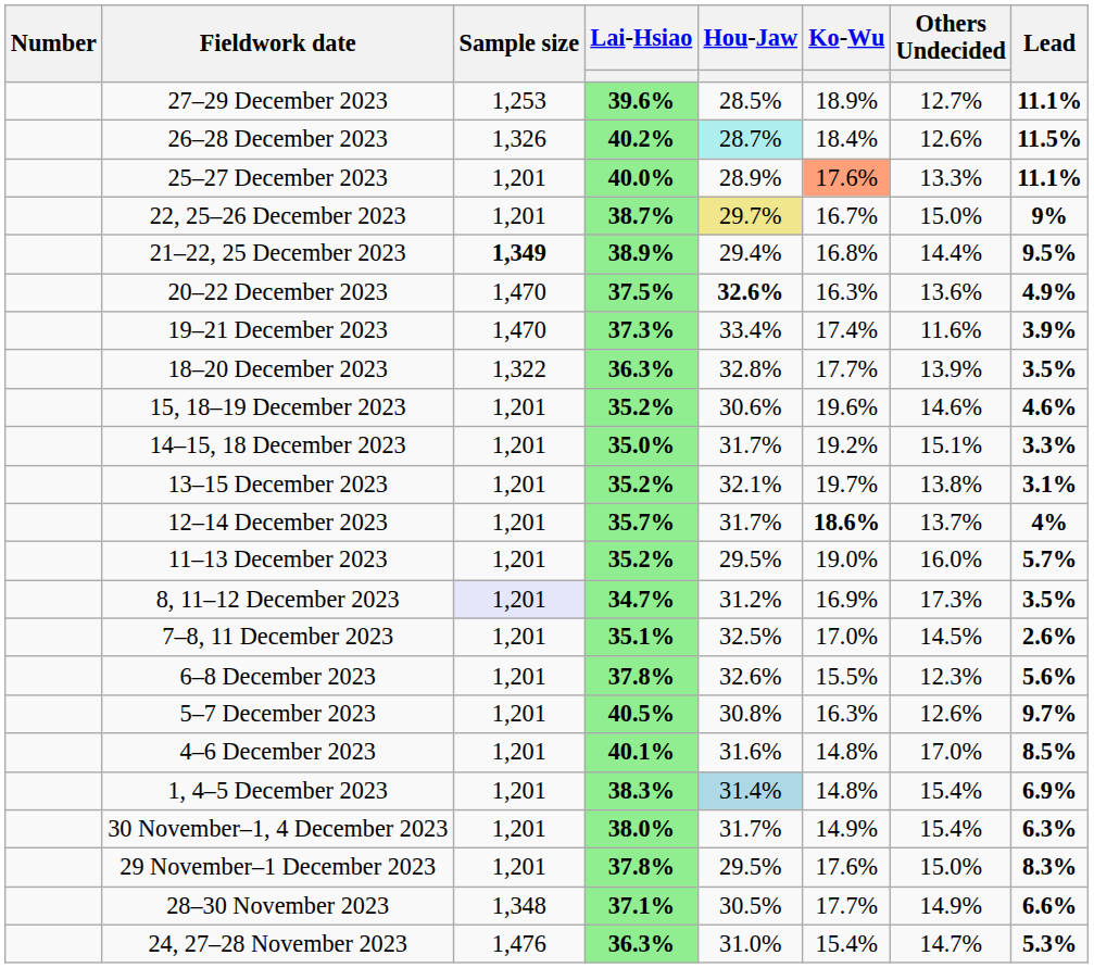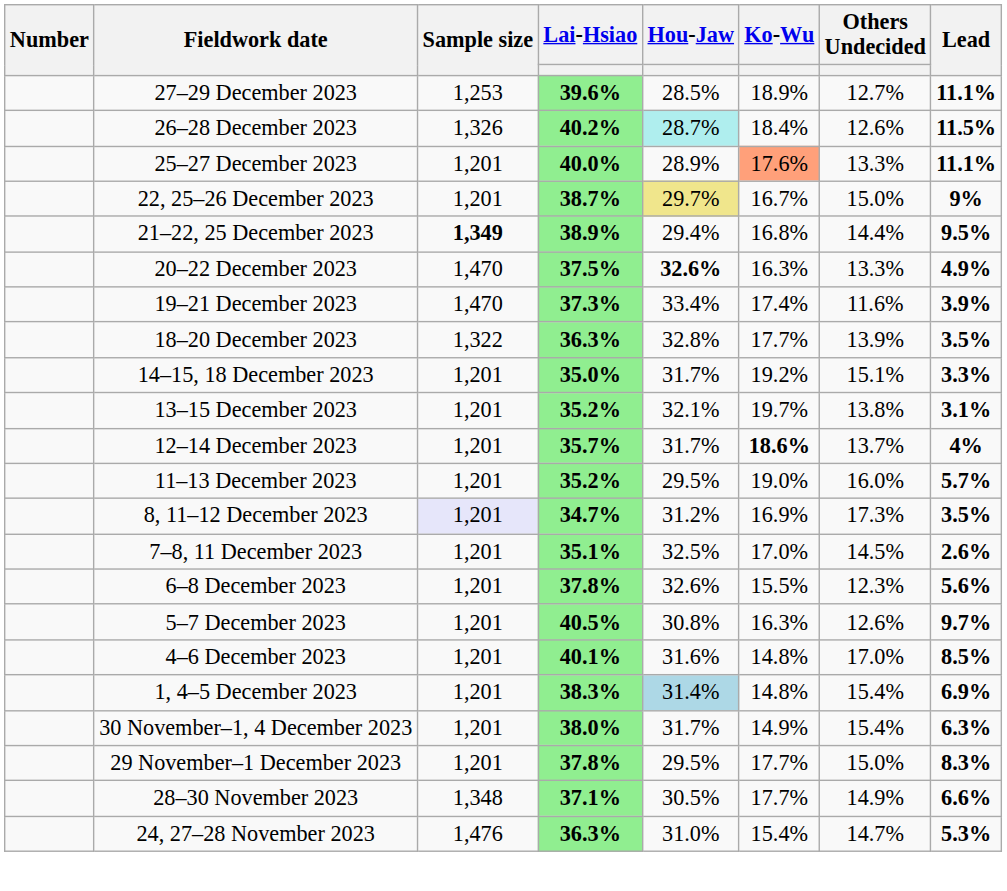20–22 December 2023 | Others Undecided: 13.6% -> 13.3%
- row: 15, 18–19 December 2023 | 1,201 | 35.2% | 30.6% | 19.6% | 14.6% | 4.6%
29 November–1 December 2023 | Ko-Wu: 17.6% -> 17.7%
